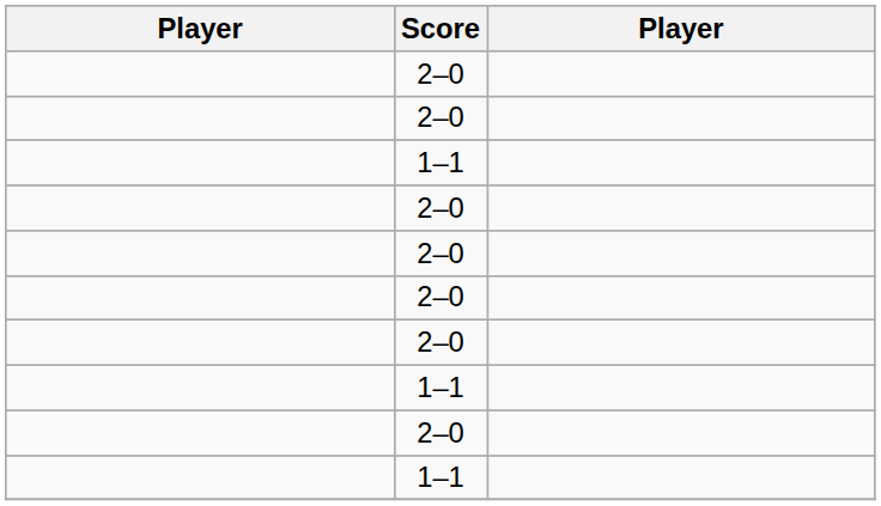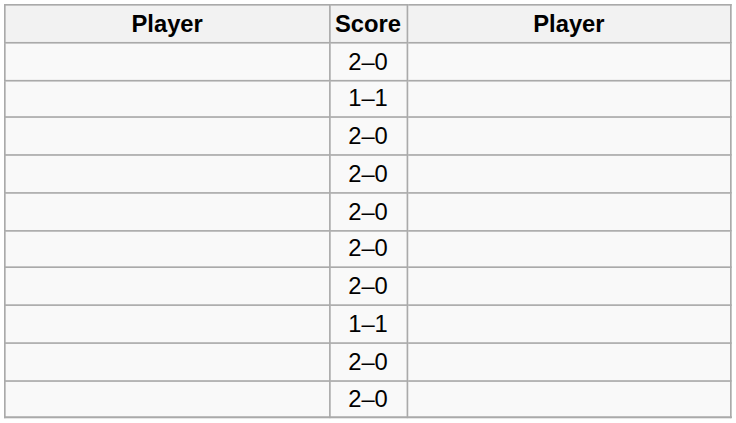row 3 | Score: 2–0 -> 1–1
row 4 | Score: 1–1 -> 2–0
row 11 | Score: 1–1 -> 2–0
